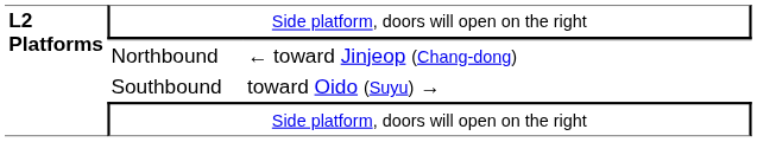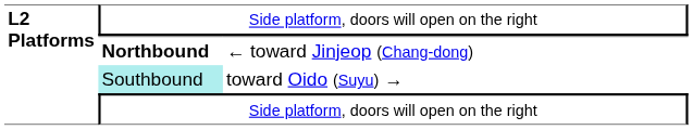Northbound | column 2: normal -> bold
Southbound | column 2: no background -> paleturquoise background
